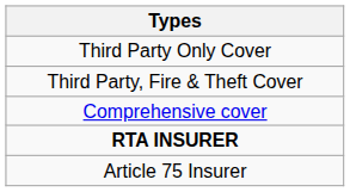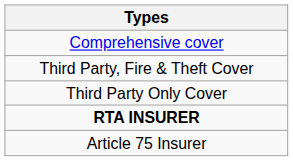row 2 | column 1: Third Party Only Cover -> Comprehensive cover
row 4 | column 1: Comprehensive cover -> Third Party Only Cover
